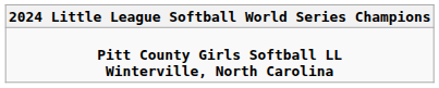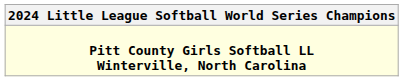row 2 | column 1: no background -> lightyellow background
